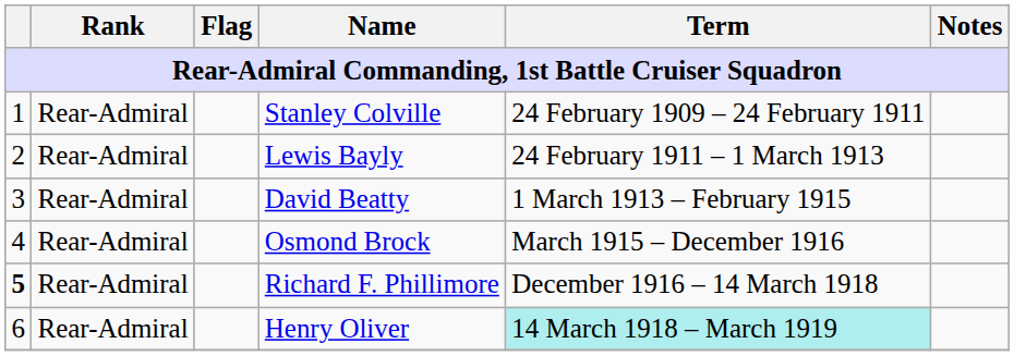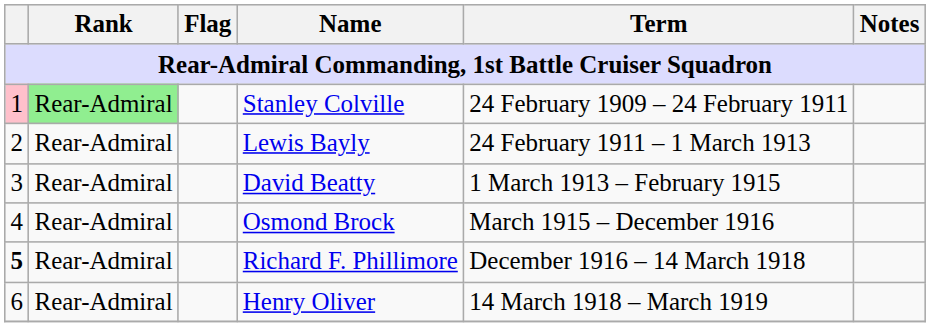Stanley Colville | column 1: no background -> pink background
Stanley Colville | Rank: no background -> lightgreen background
Henry Oliver | Term: paleturquoise background -> no background
